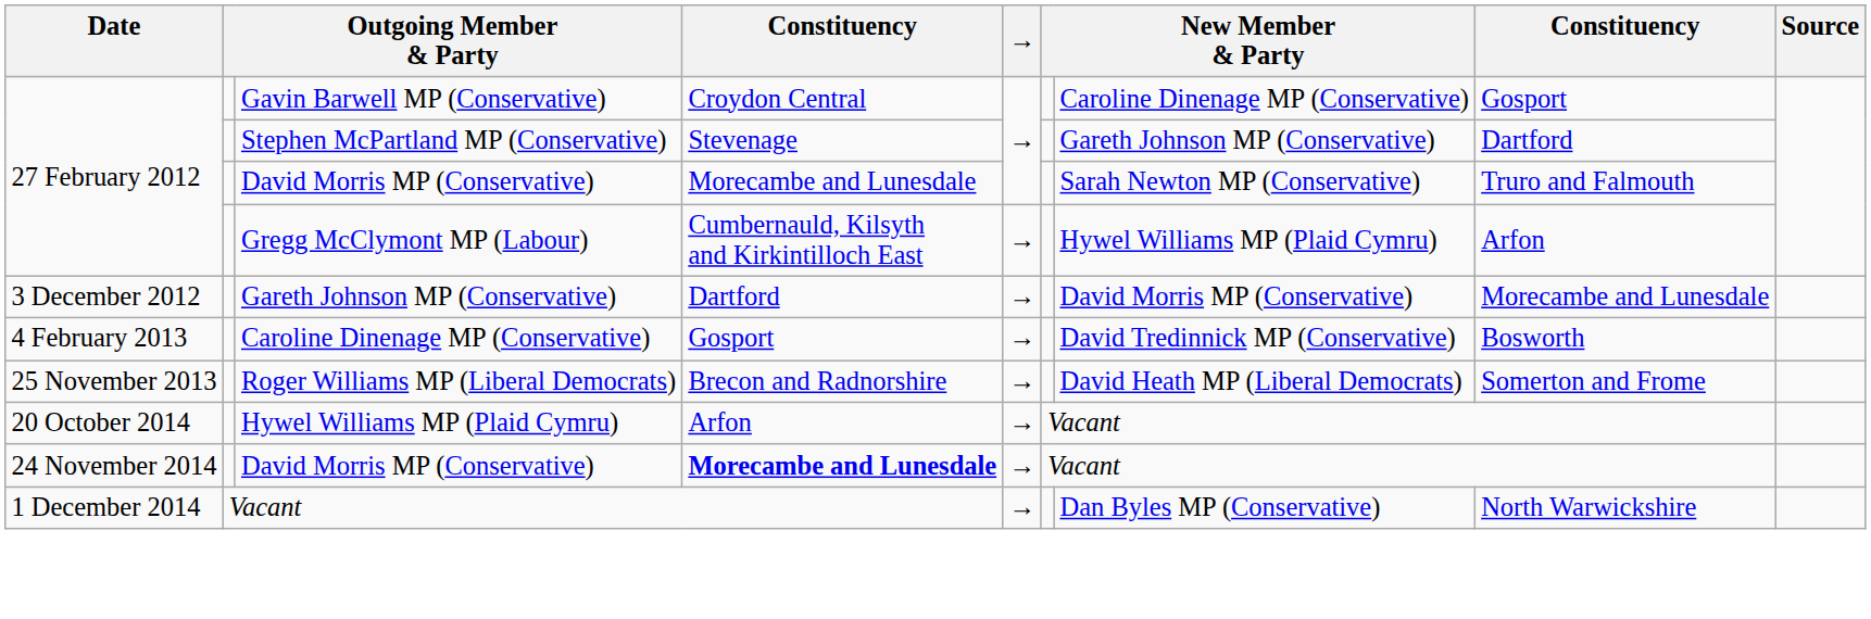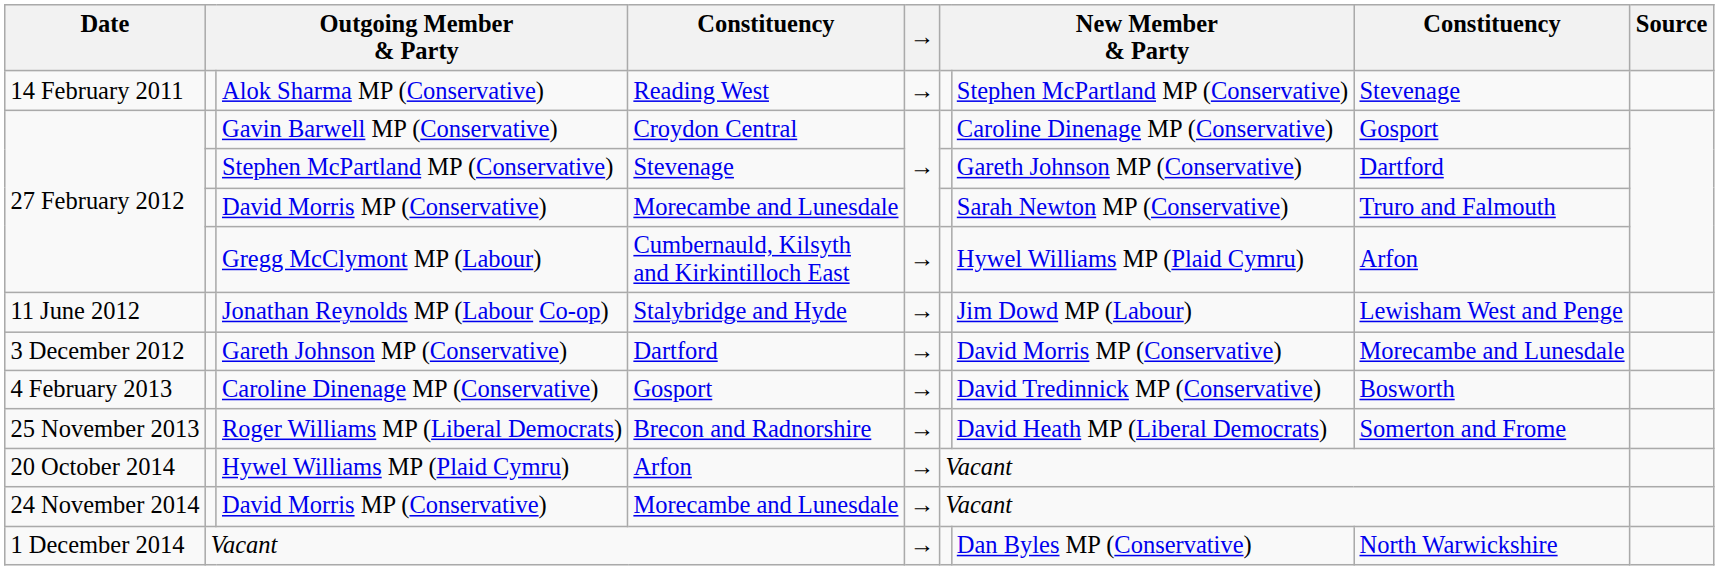+ row: 14 February 2011 | Alok Sharma MP (Conservative) | Reading West | → | Stephen McPartland MP (Conservative) | Stevenage
+ row: 11 June 2012 | Jonathan Reynolds MP (Labour Co-op) | Stalybridge and Hyde | → | Jim Dowd MP (Labour) | Lewisham West and Penge
24 November 2014 / David Morris MP (Conservative) | column 4: bold -> normal
